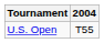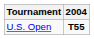U.S. Open | 2004: normal -> bold
